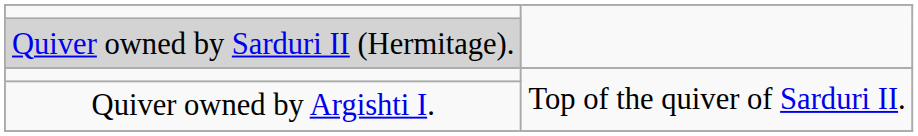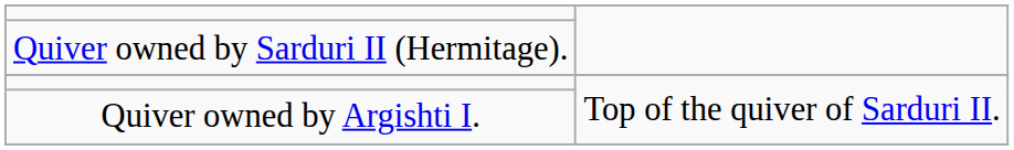row 2 | column 1: lightgrey background -> no background
